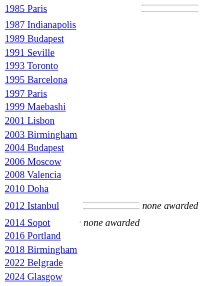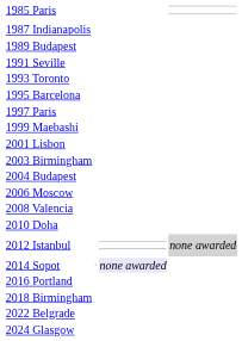2012 Istanbul | column 3: no background -> lightgrey background
2014 Sopot | column 2: no background -> lavender background
